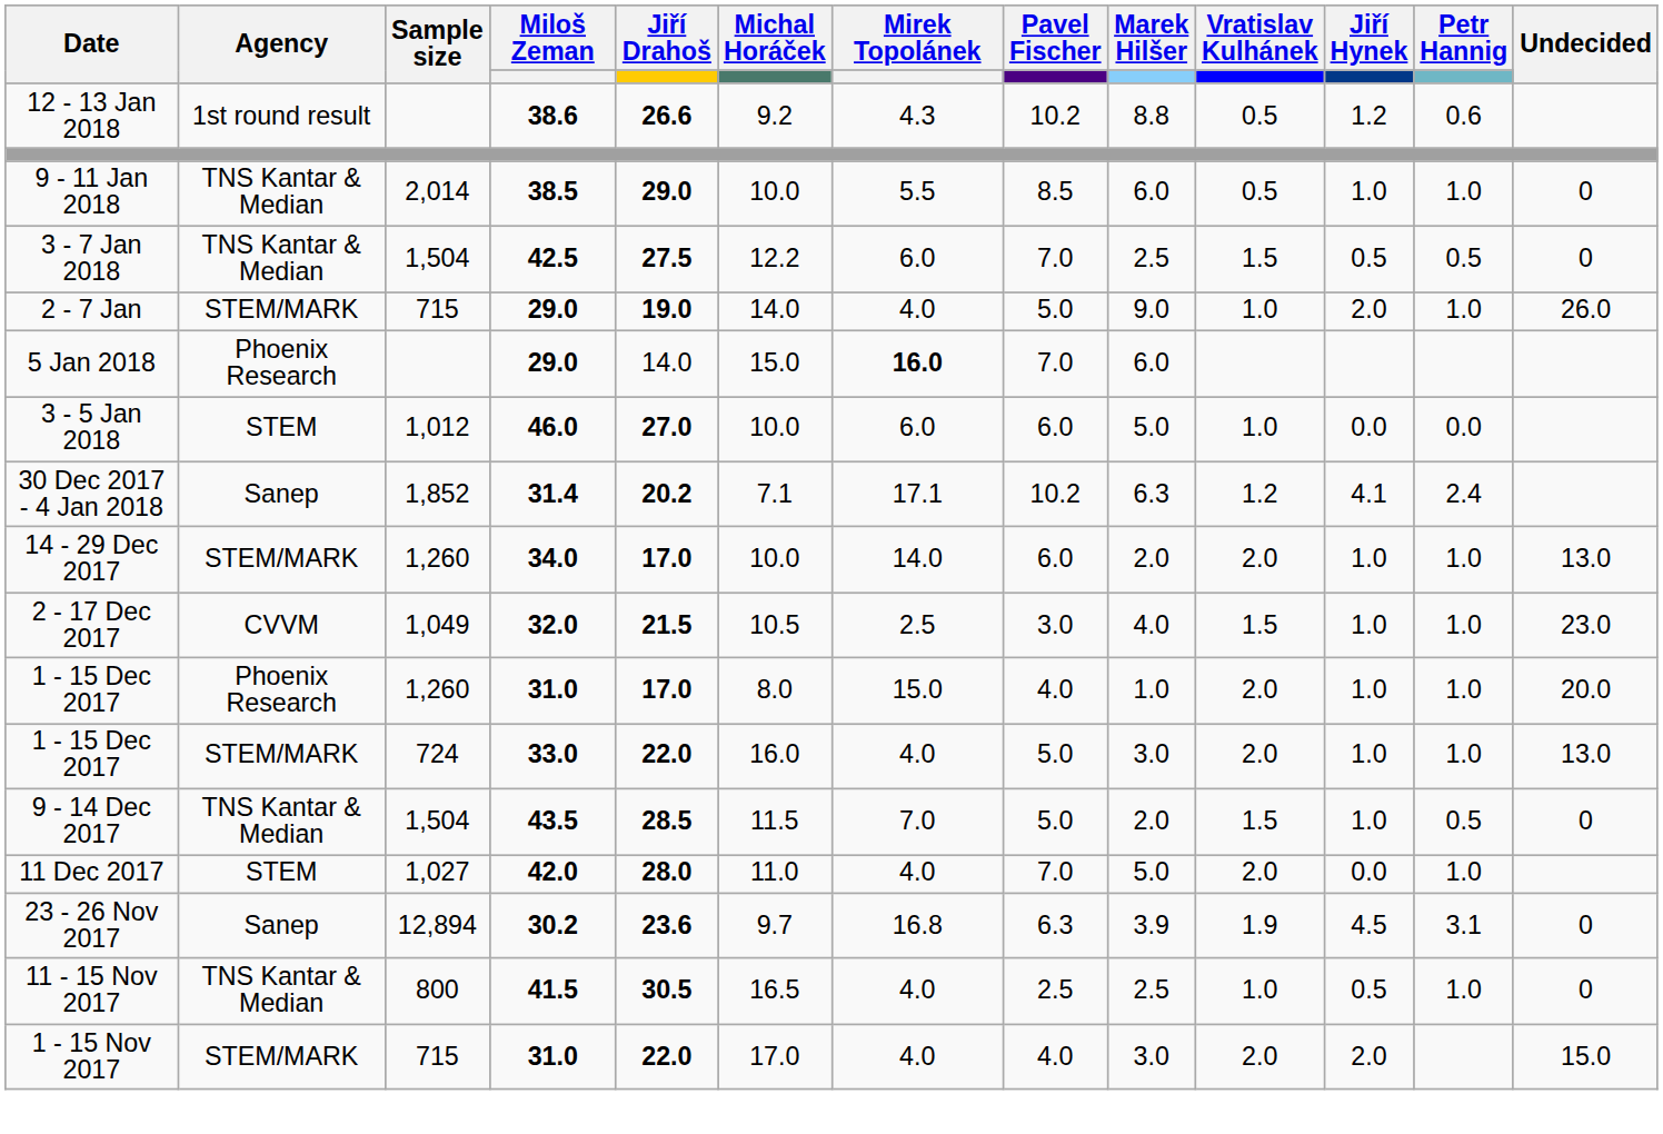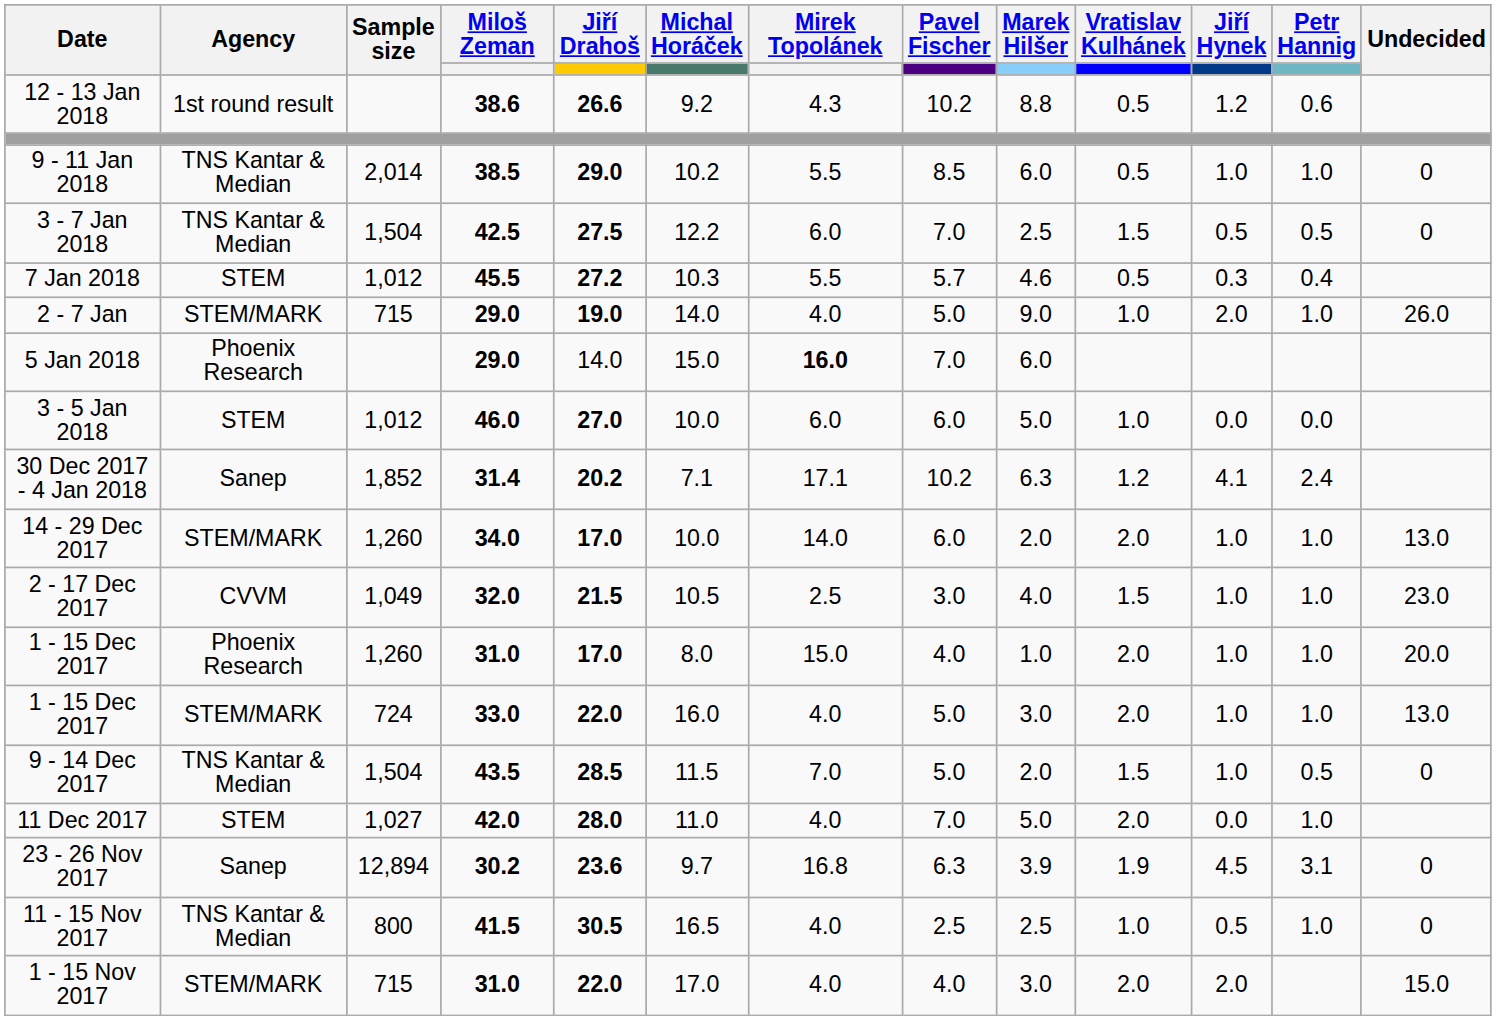9 - 11 Jan 2018 | Michal Horáček: 10.0 -> 10.2
+ row: 7 Jan 2018 | STEM | 1,012 | 45.5 | 27.2 | 10.3 | 5.5 | 5.7 | 4.6 | 0.5 | 0.3 | 0.4
